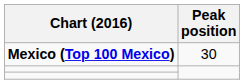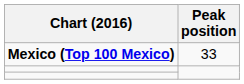row 2 | Peak position: 30 -> 33
